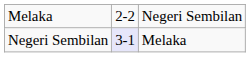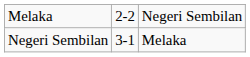row 2 | column 2: lavender background -> no background
